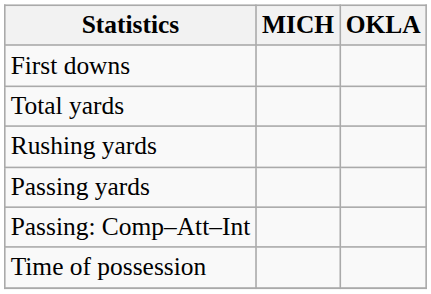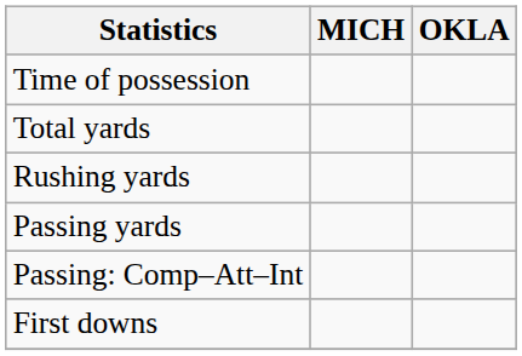rows swapped: First downs <-> Time of possession
